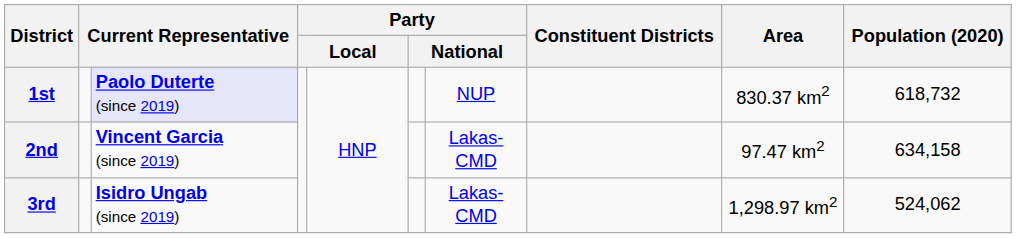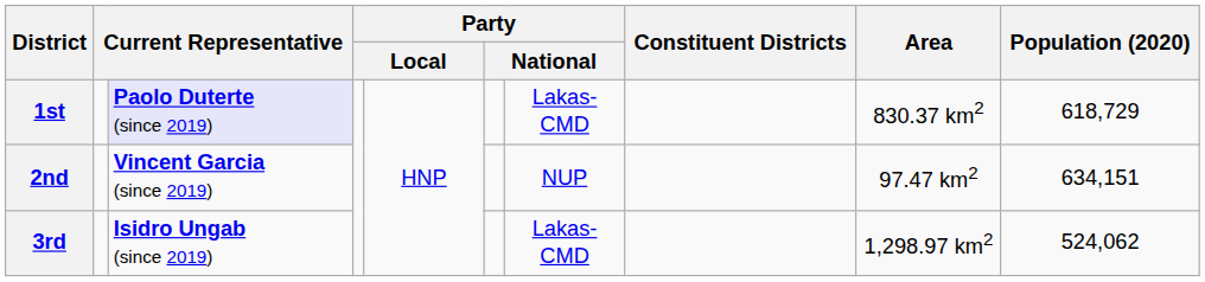1st | column 7: NUP -> Lakas-CMD
1st | Population (2020): 618,732 -> 618,729
2nd | column 7: Lakas-CMD -> NUP
2nd | Population (2020): 634,158 -> 634,151
